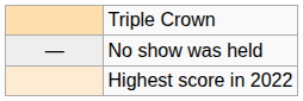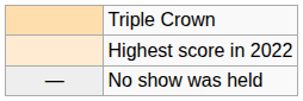rows swapped: Highest score in 2022 <-> No show was held
